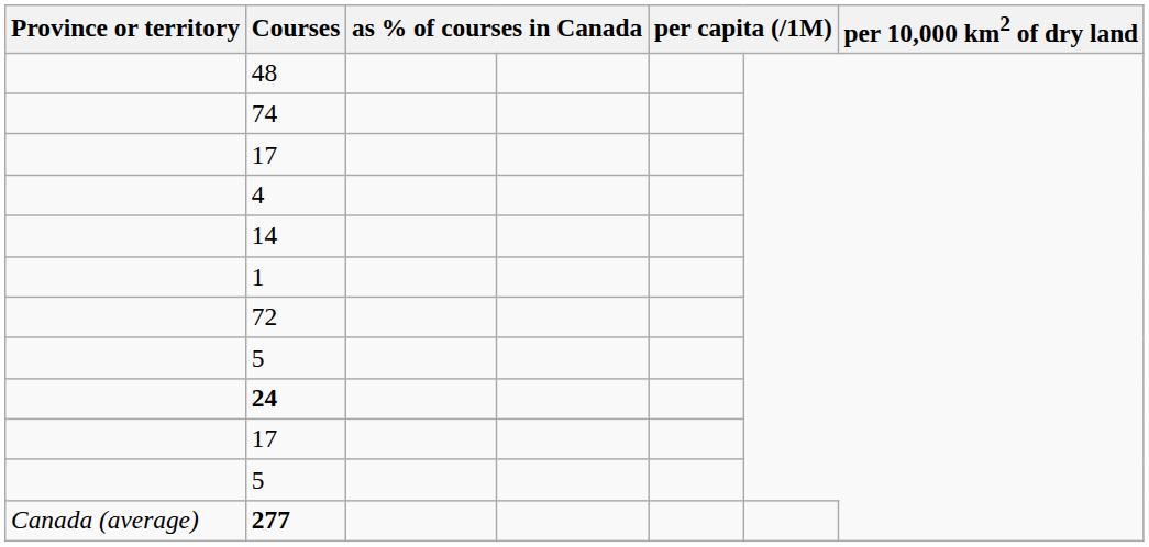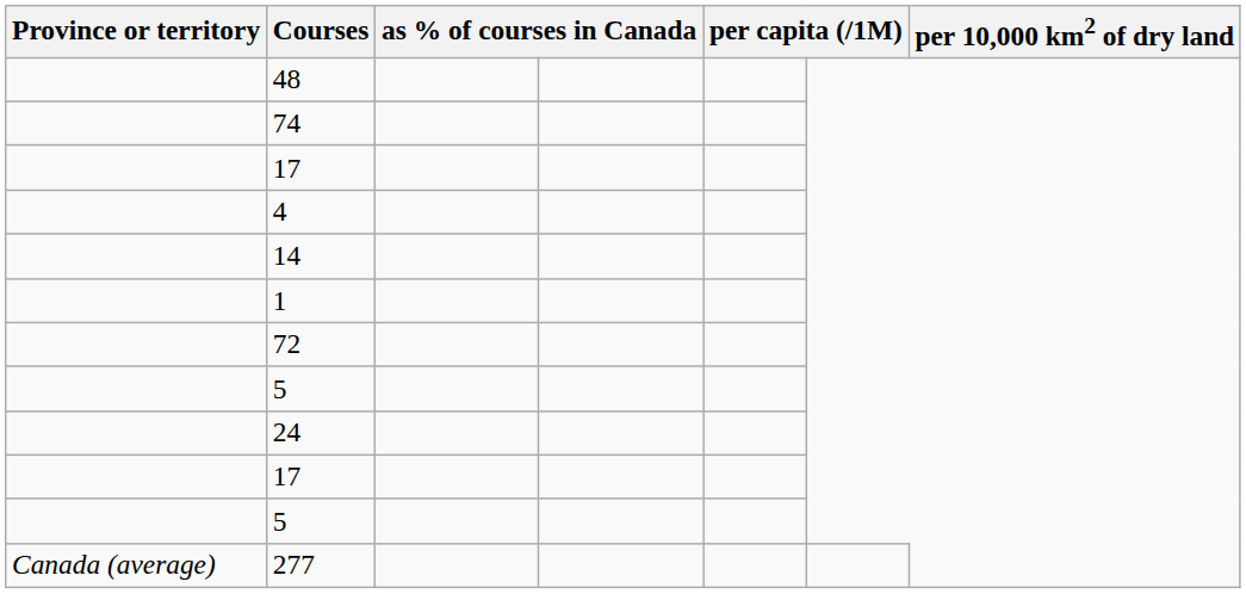24 | Courses: bold -> normal
277 | Courses: bold -> normal
